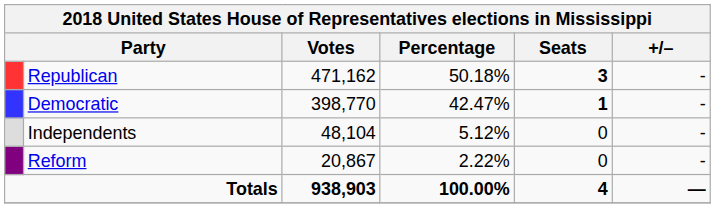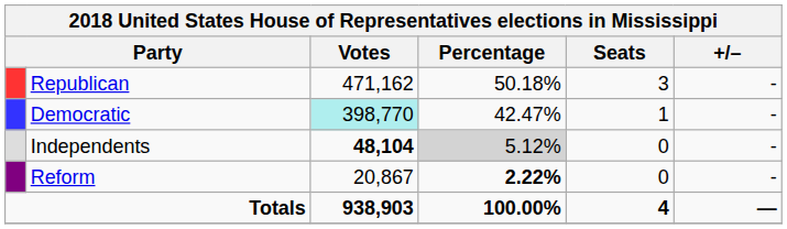Republican | Seats: bold -> normal
Democratic | Votes: no background -> paleturquoise background
Democratic | Seats: bold -> normal
Independents | Votes: normal -> bold
Independents | Percentage: no background -> lightgrey background
Reform | Percentage: normal -> bold
